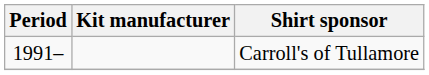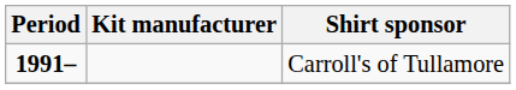Carroll's of Tullamore | Period: normal -> bold
